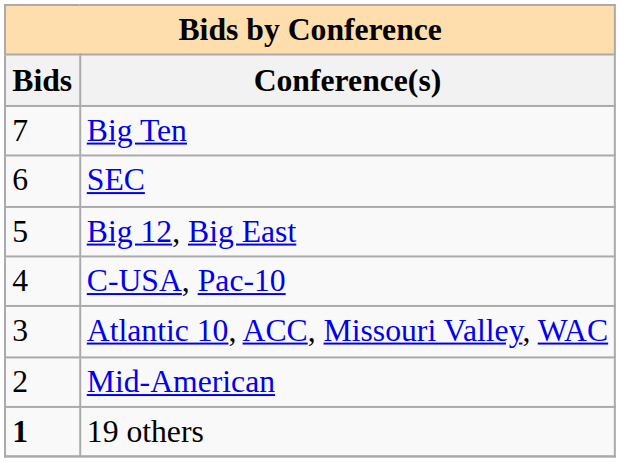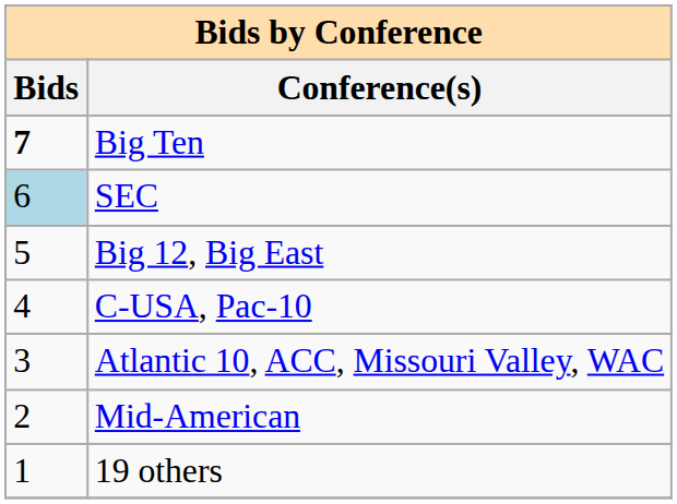Big Ten | Bids: normal -> bold
SEC | Bids: no background -> lightblue background
19 others | Bids: bold -> normal
